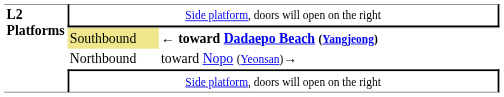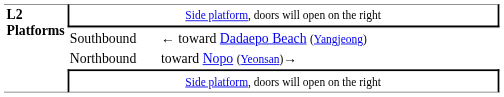Southbound | column 2: khaki background -> no background
Southbound | column 3: bold -> normal
